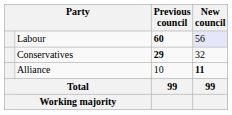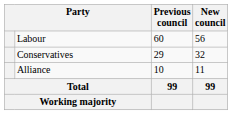Labour | Previous council: bold -> normal
Labour | New council: lavender background -> no background
Conservatives | Previous council: bold -> normal
Alliance | New council: bold -> normal
